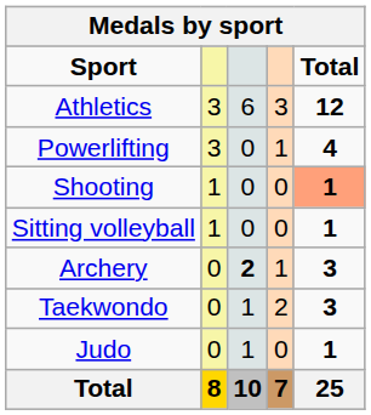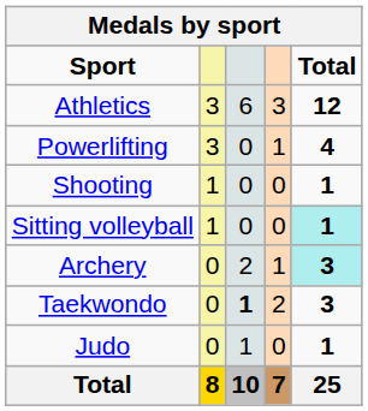Shooting | Total: lightsalmon background -> no background
Sitting volleyball | Total: no background -> paleturquoise background
Archery | column 3: bold -> normal
Archery | Total: no background -> paleturquoise background
Taekwondo | column 3: normal -> bold
